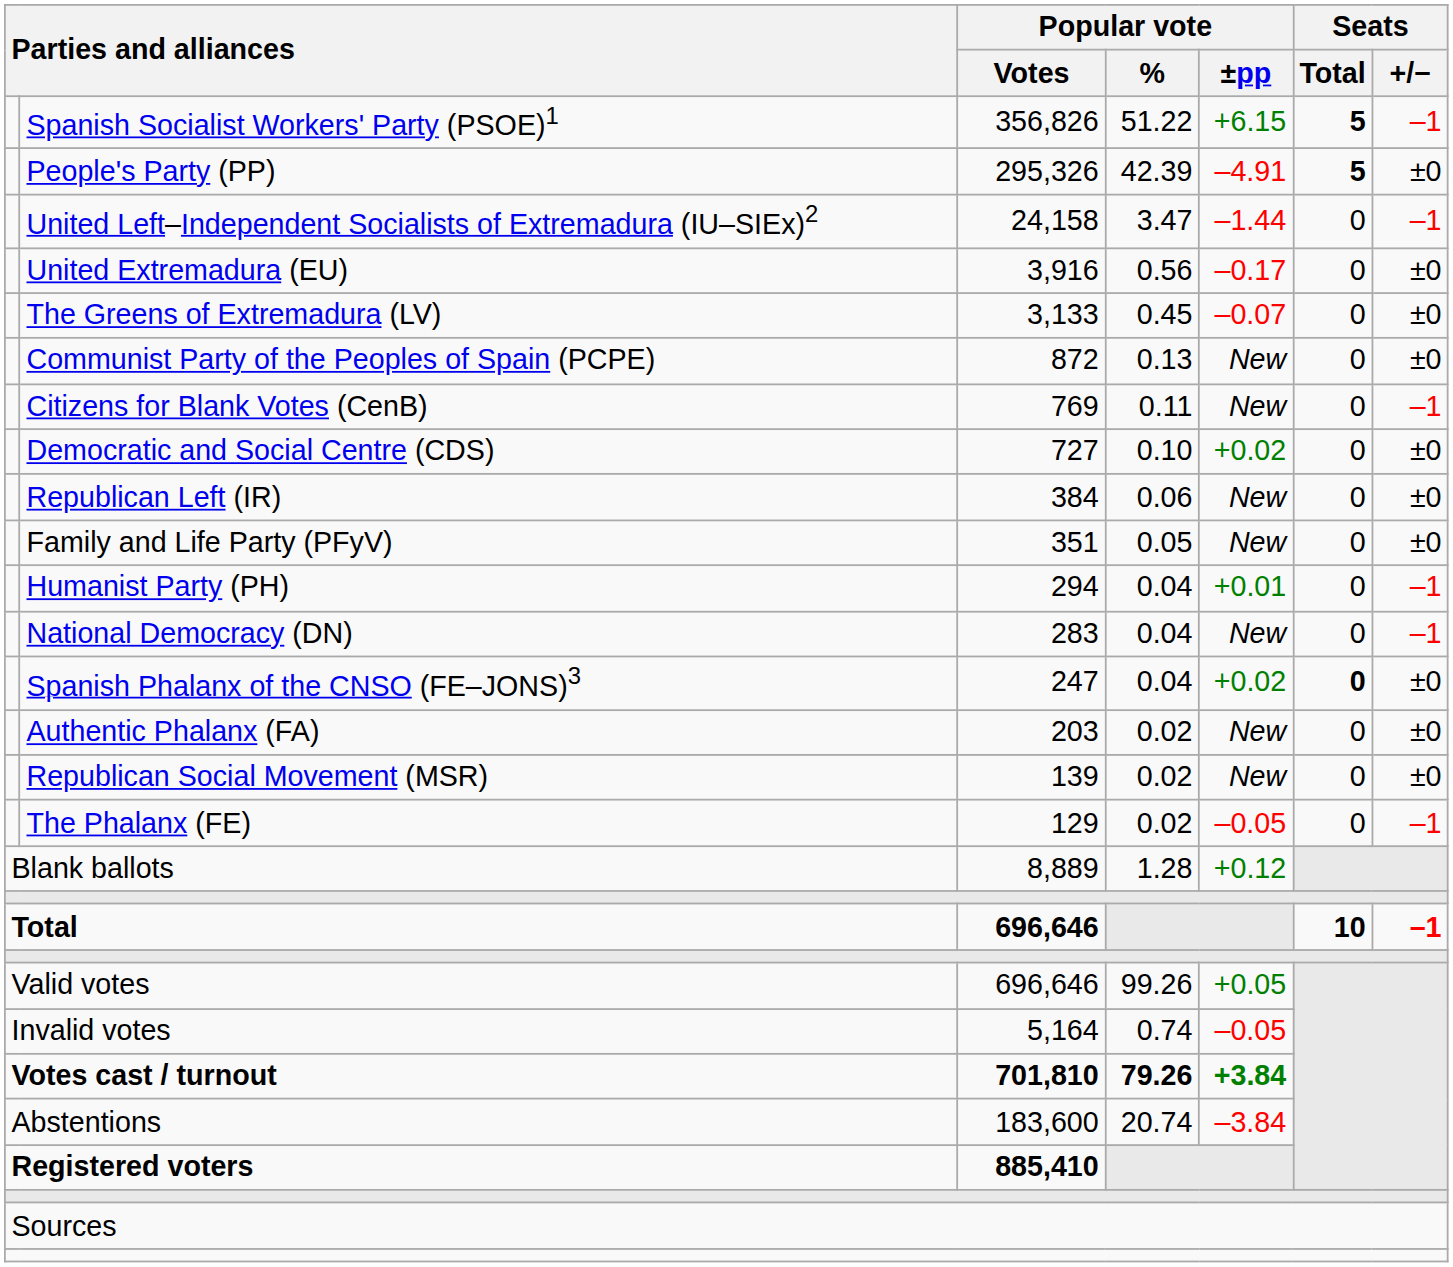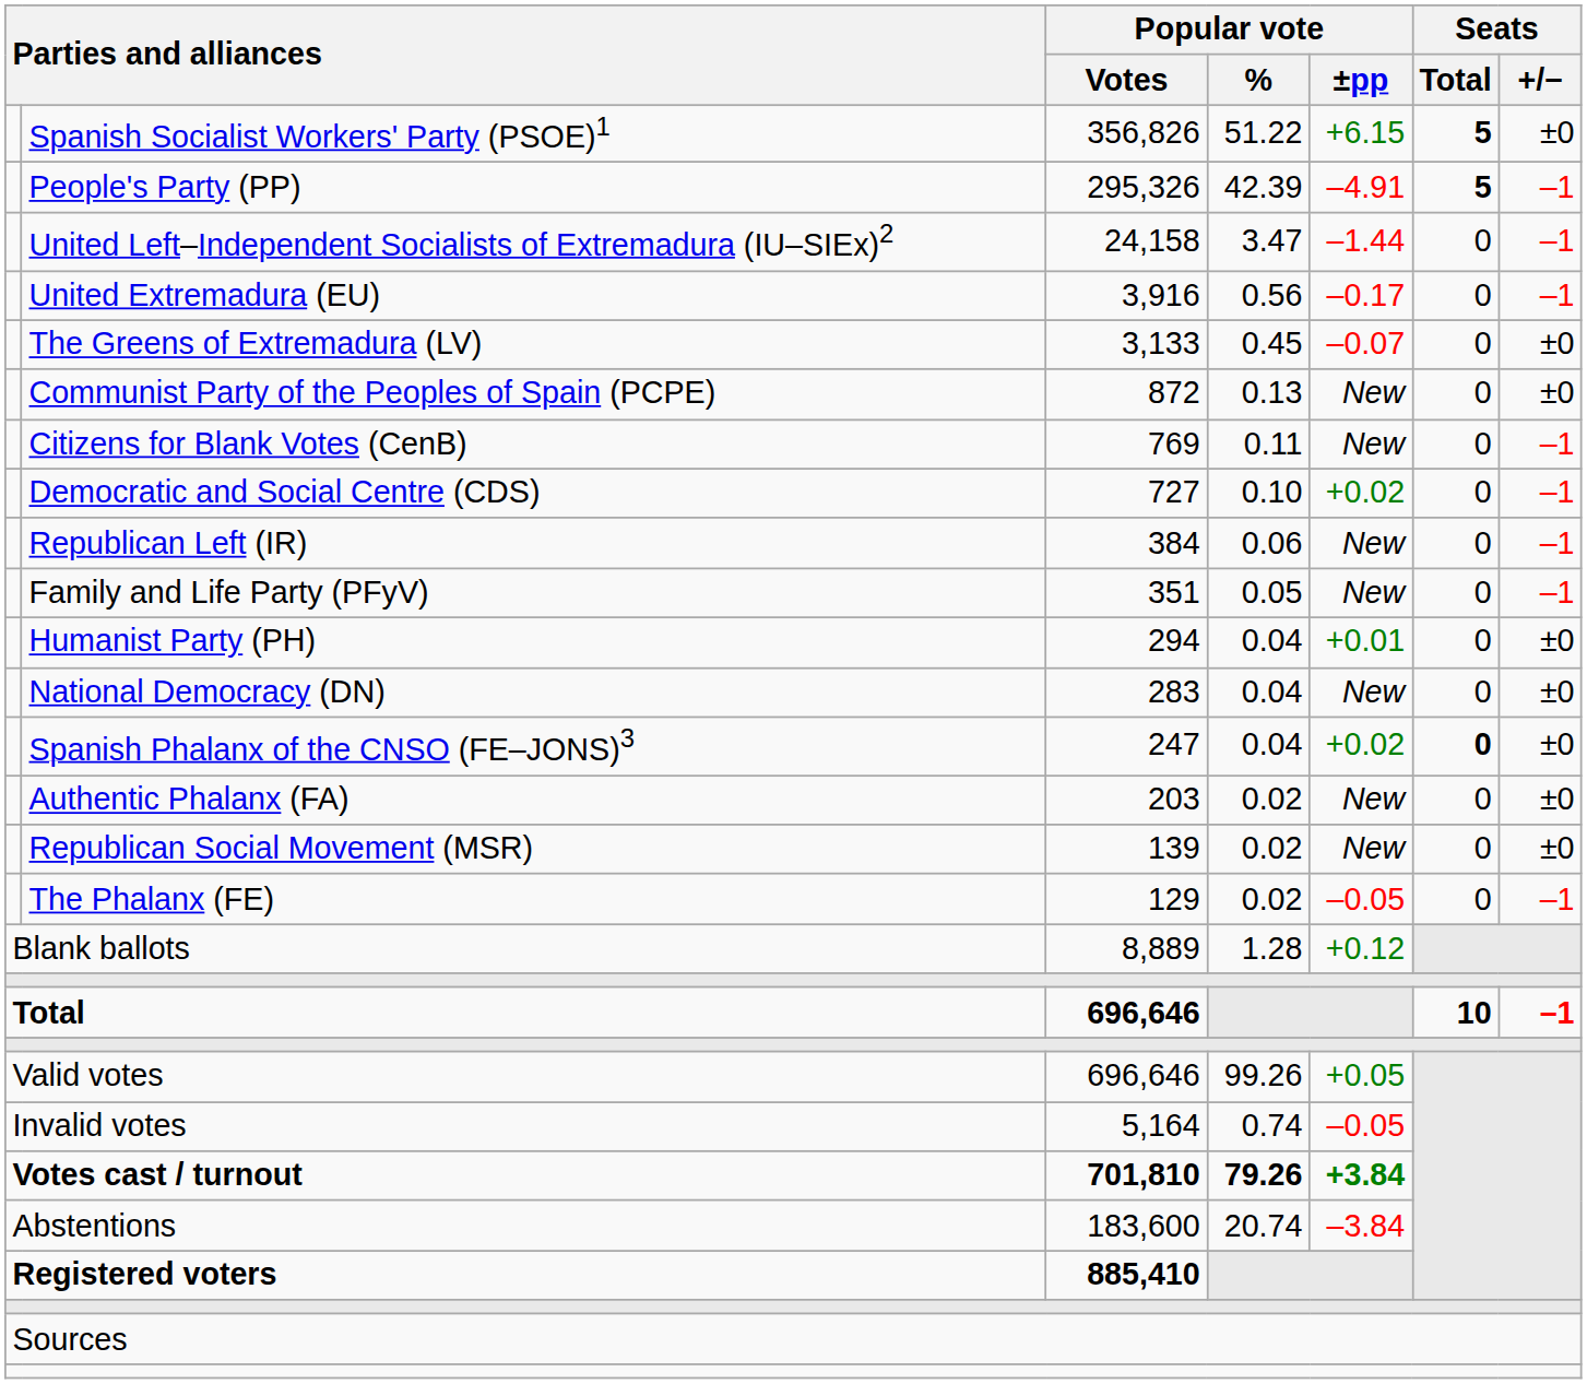Spanish Socialist Workers' Party (PSOE)1 | Seats / +/−: –1 -> ±0
People's Party (PP) | Seats / +/−: ±0 -> –1
United Extremadura (EU) | Seats / +/−: ±0 -> –1
Democratic and Social Centre (CDS) | Seats / +/−: ±0 -> –1
Republican Left (IR) | Seats / +/−: ±0 -> –1
Family and Life Party (PFyV) | Seats / +/−: ±0 -> –1
Humanist Party (PH) | Seats / +/−: –1 -> ±0
National Democracy (DN) | Seats / +/−: –1 -> ±0
